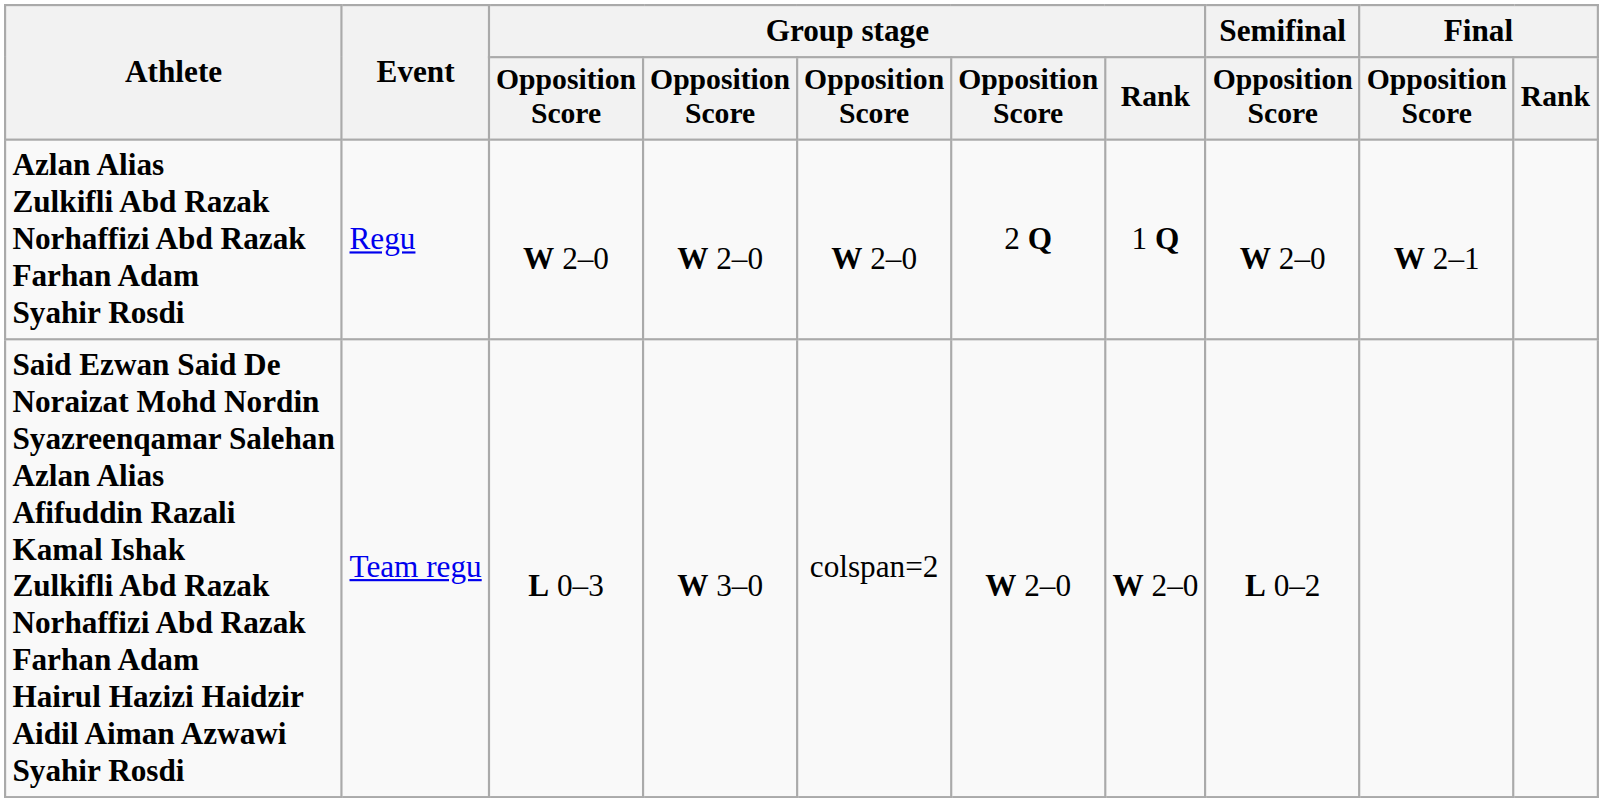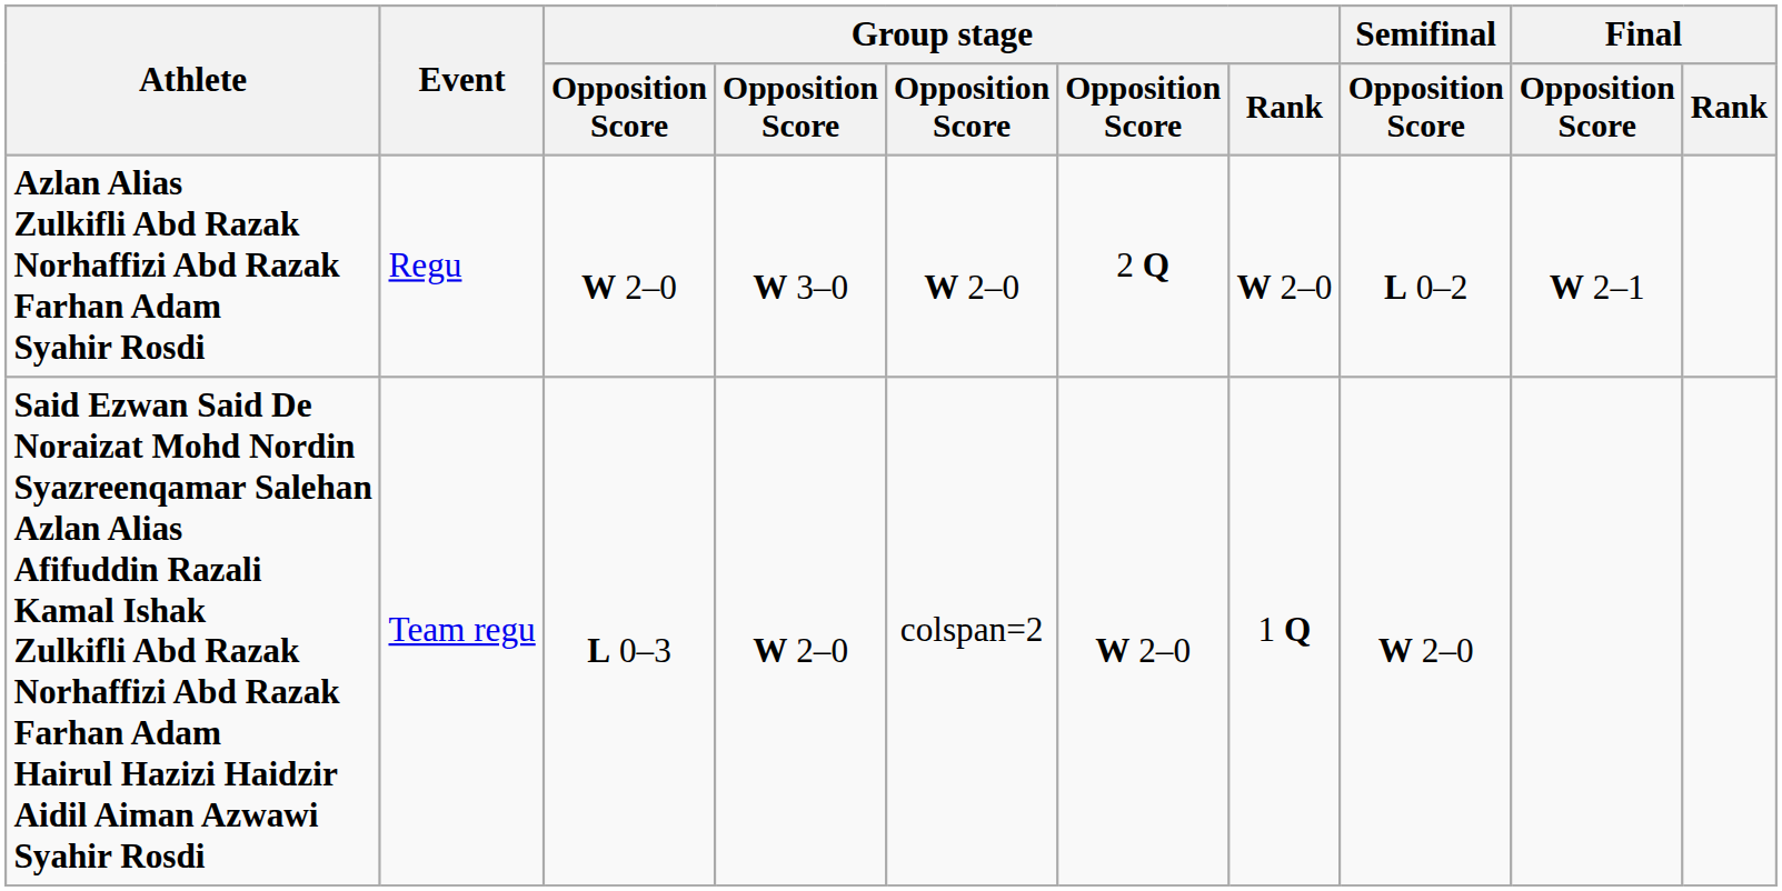row 3 | column 4: W 2–0 -> W 3–0
row 3 | Group stage / Rank: 1 Q -> W 2–0
row 3 | Semifinal / Opposition Score: W 2–0 -> L 0–2
row 4 | column 4: W 3–0 -> W 2–0
row 4 | Group stage / Rank: W 2–0 -> 1 Q
row 4 | Semifinal / Opposition Score: L 0–2 -> W 2–0
